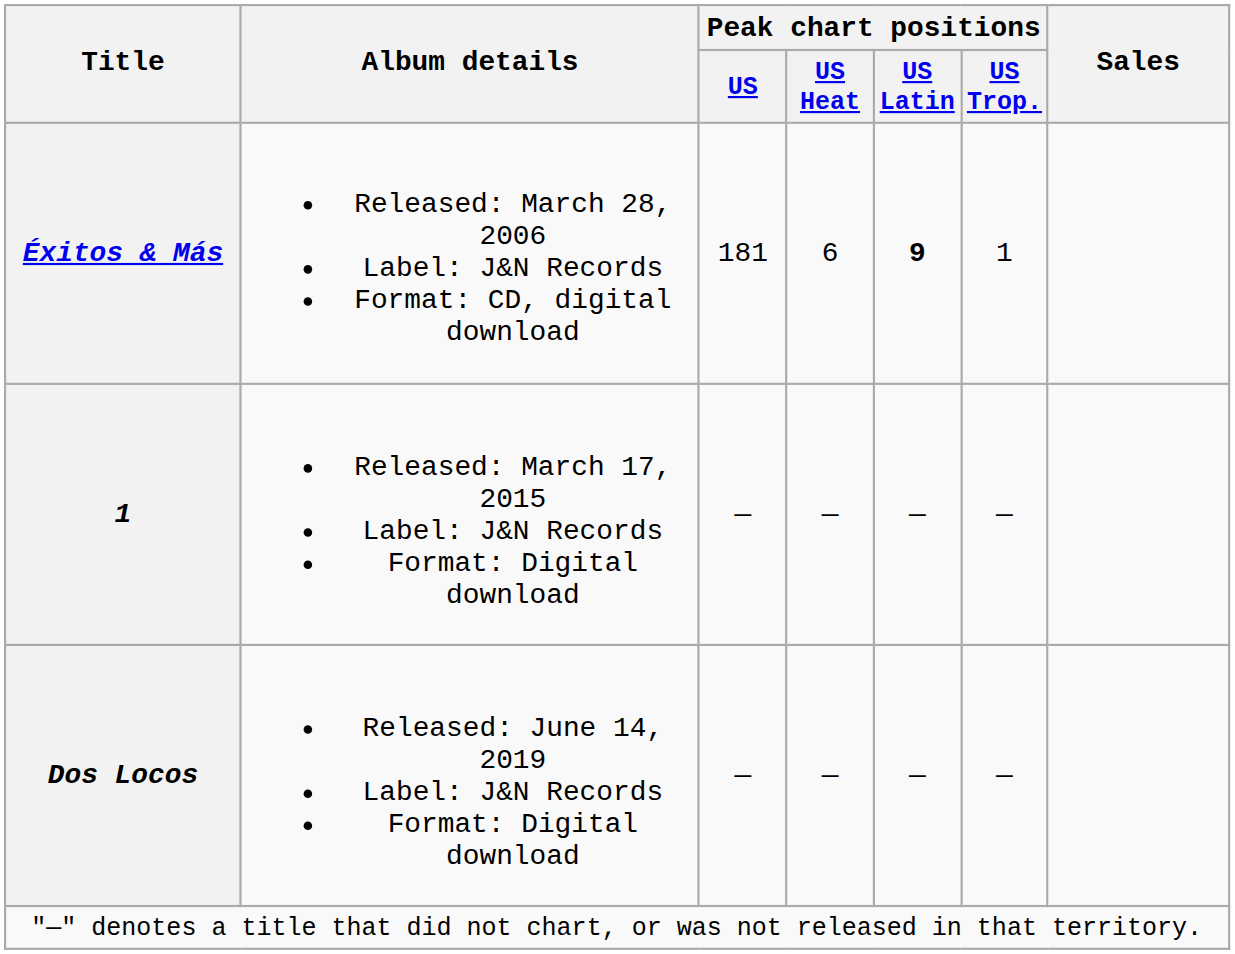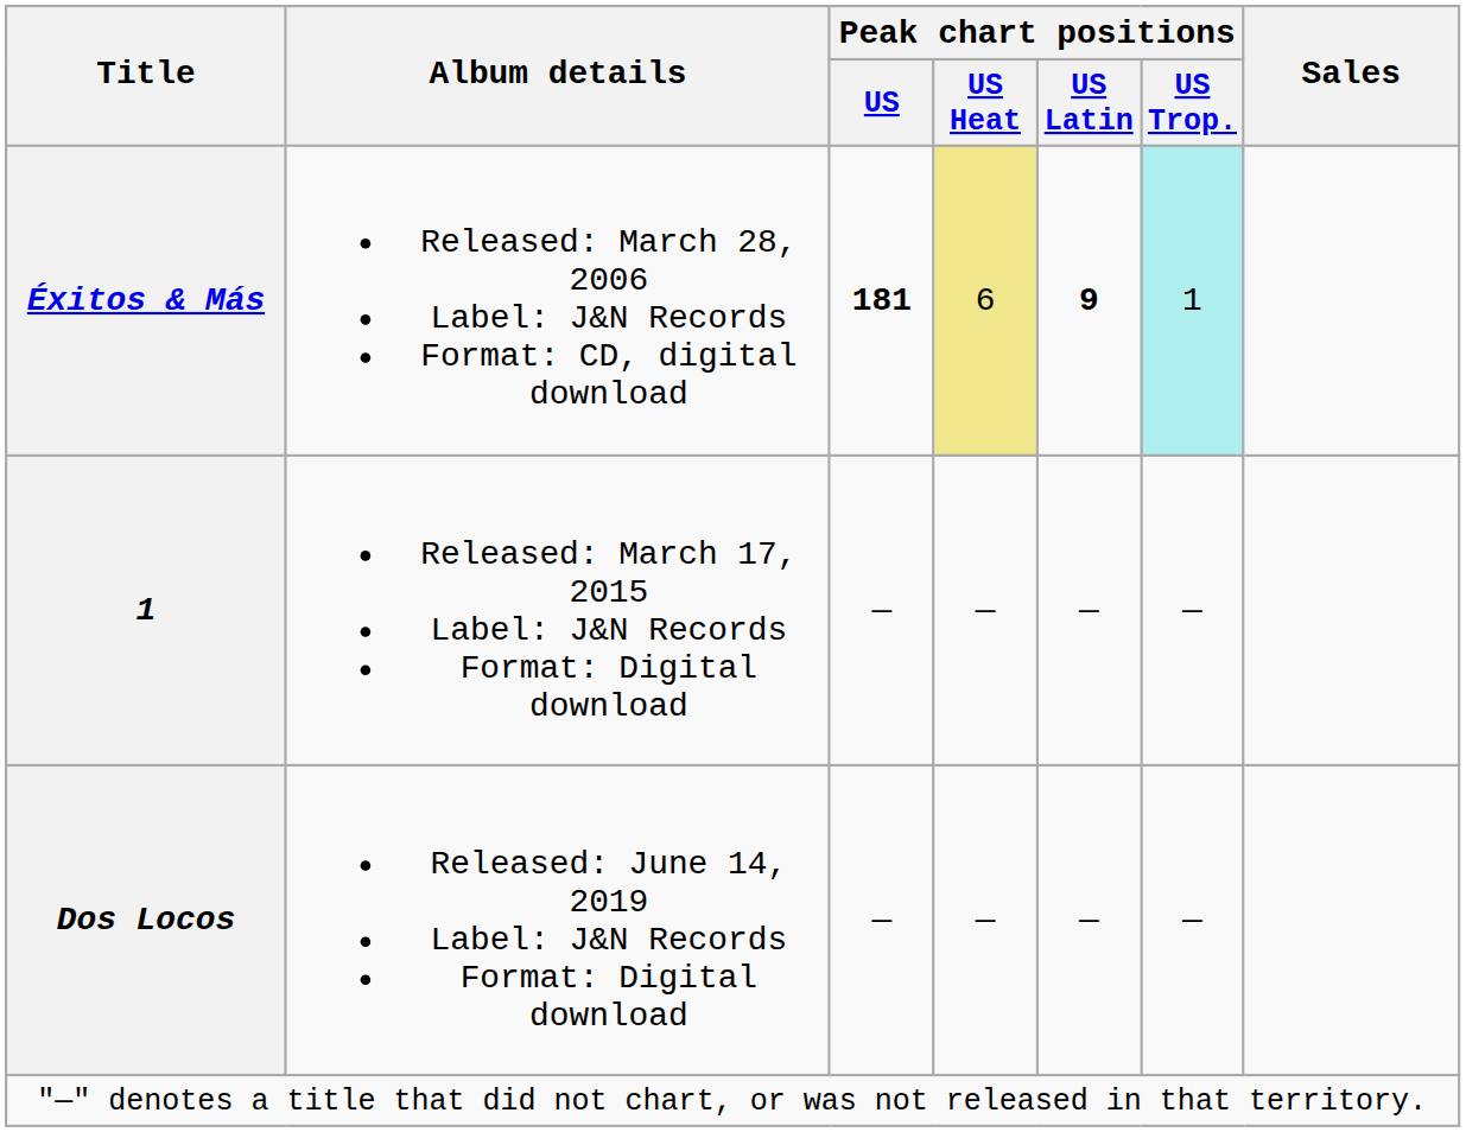Éxitos & Más | Peak chart positions / US: normal -> bold
Éxitos & Más | Peak chart positions / US Heat: no background -> khaki background
Éxitos & Más | Peak chart positions / US Trop.: no background -> paleturquoise background
